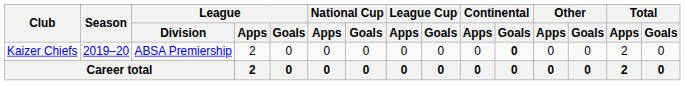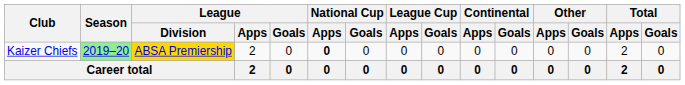Kaizer Chiefs | Season: no background -> lightgreen background
Kaizer Chiefs | League / Division: no background -> gold background
Kaizer Chiefs | National Cup / Apps: normal -> bold
Kaizer Chiefs | Continental / Goals: bold -> normal
